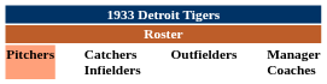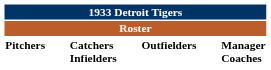Pitchers | column 1: lightsalmon background -> no background
